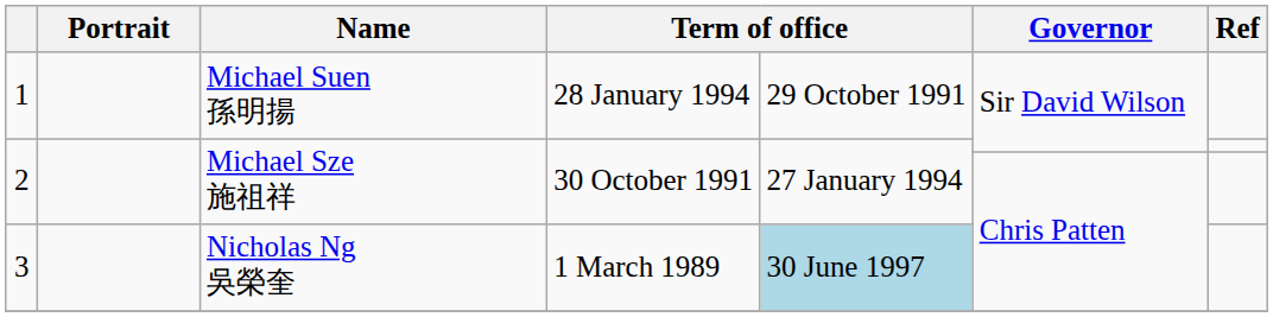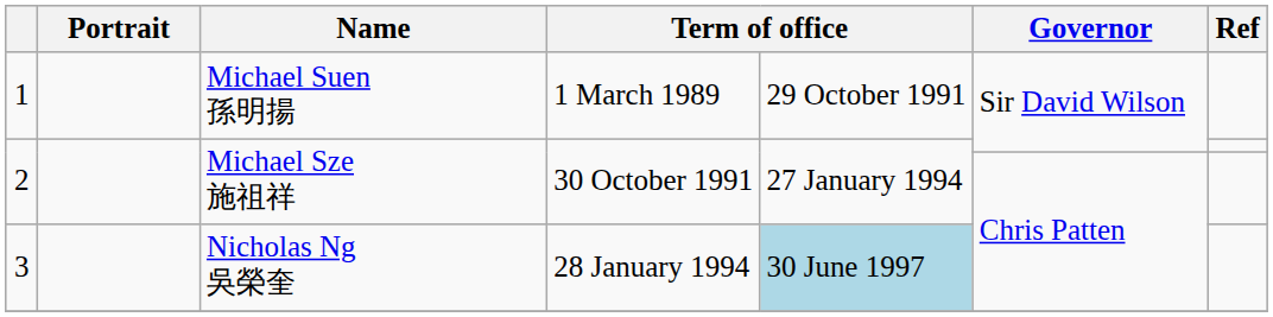1 | column 4: 28 January 1994 -> 1 March 1989
3 | column 4: 1 March 1989 -> 28 January 1994
